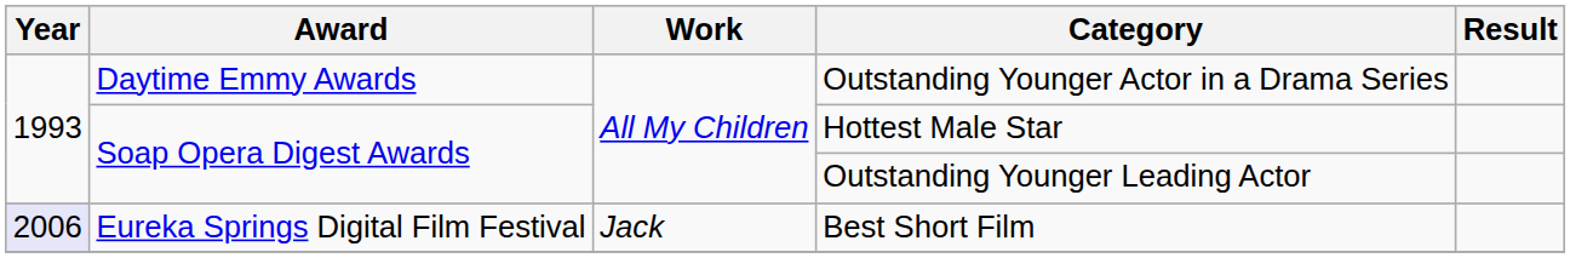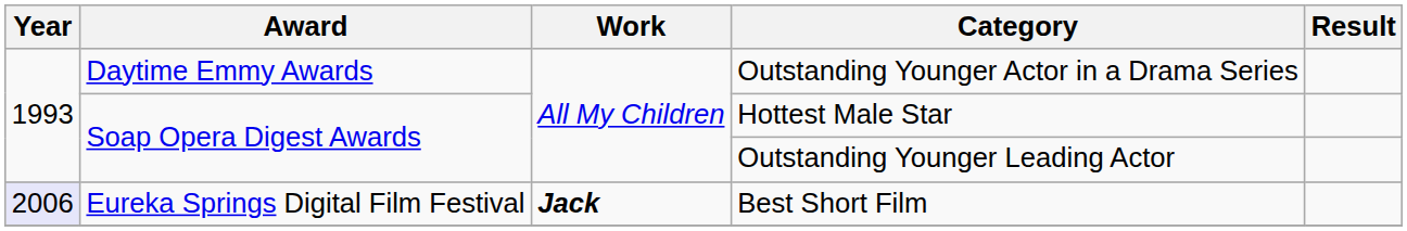Best Short Film | Work: normal -> bold
